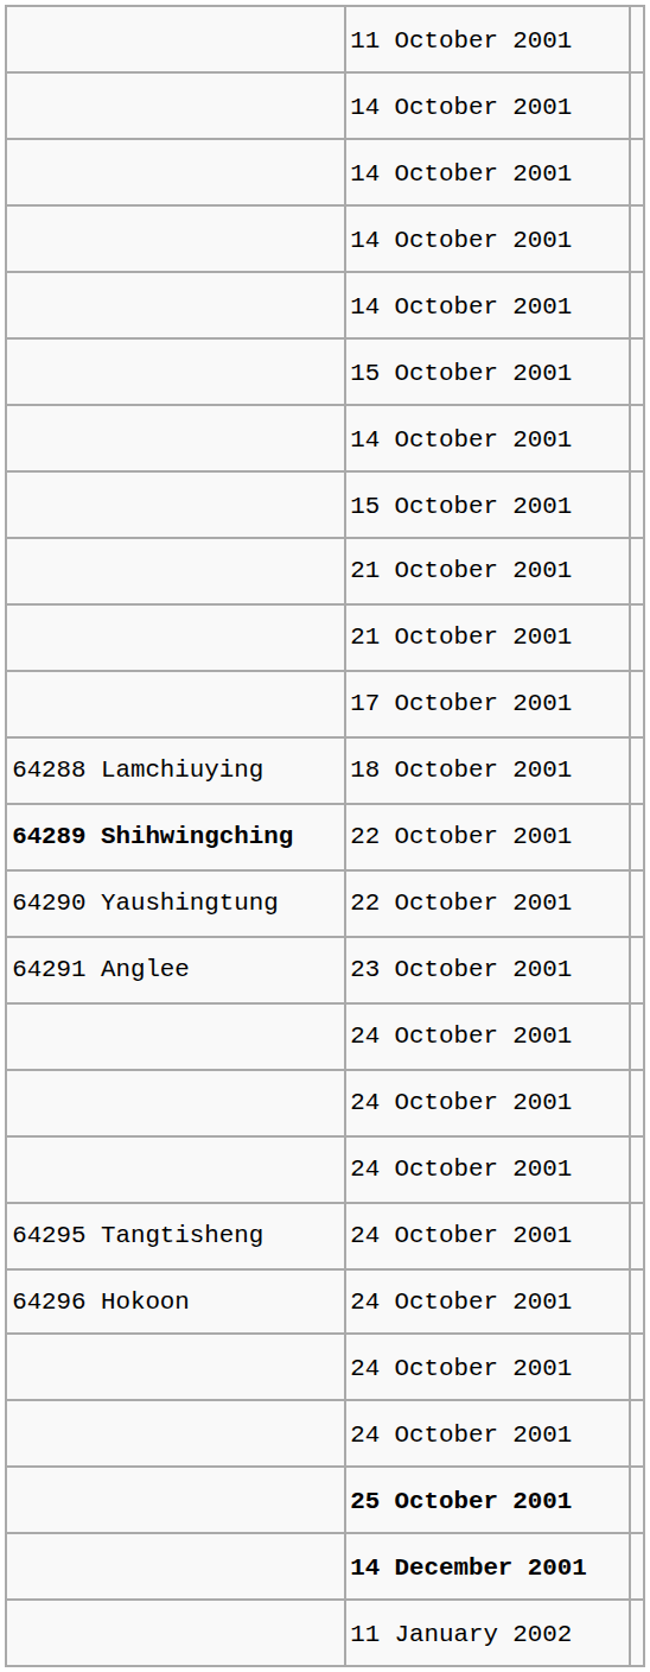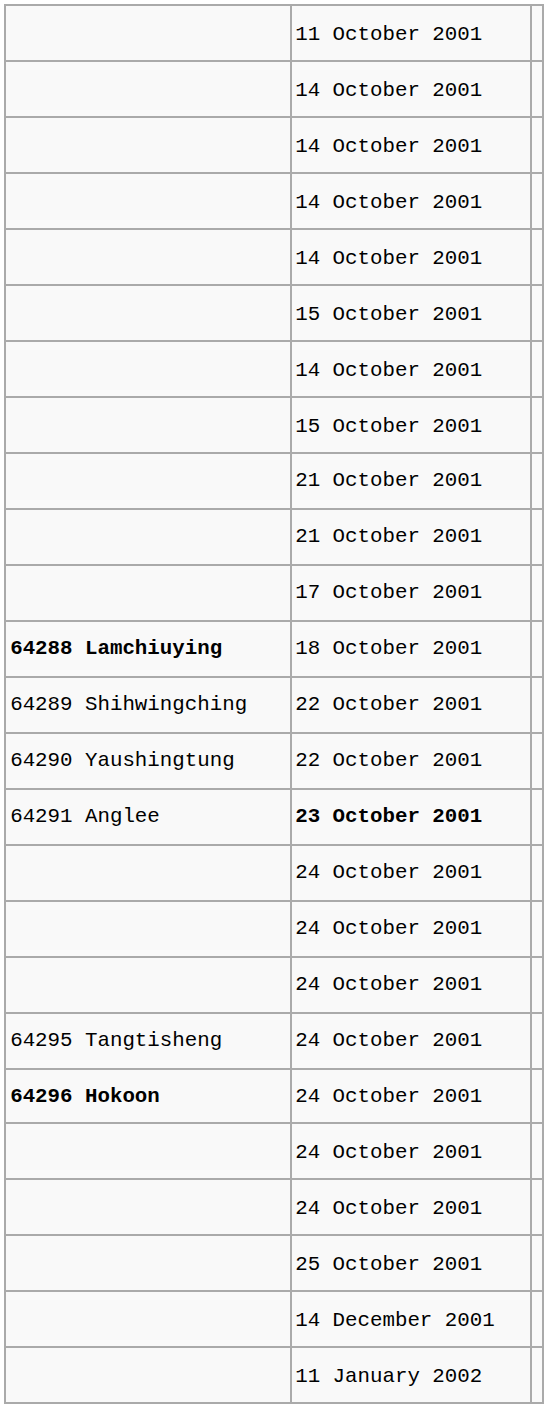18 October 2001 | column 1: normal -> bold
64289 Shihwingching / 22 October 2001 | column 1: bold -> normal
23 October 2001 | column 2: normal -> bold
64296 Hokoon / 24 October 2001 | column 1: normal -> bold
25 October 2001 | column 2: bold -> normal
14 December 2001 | column 2: bold -> normal
